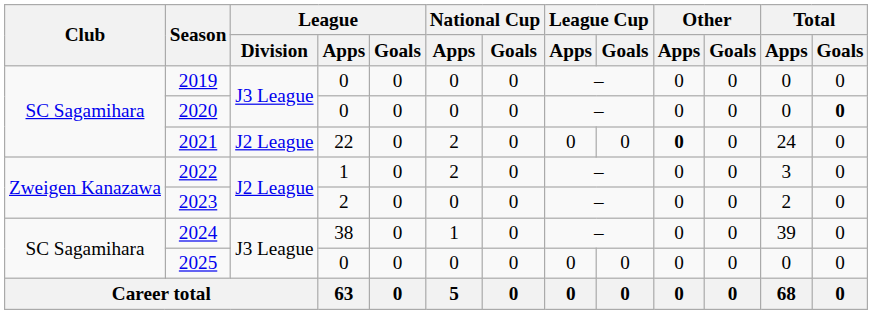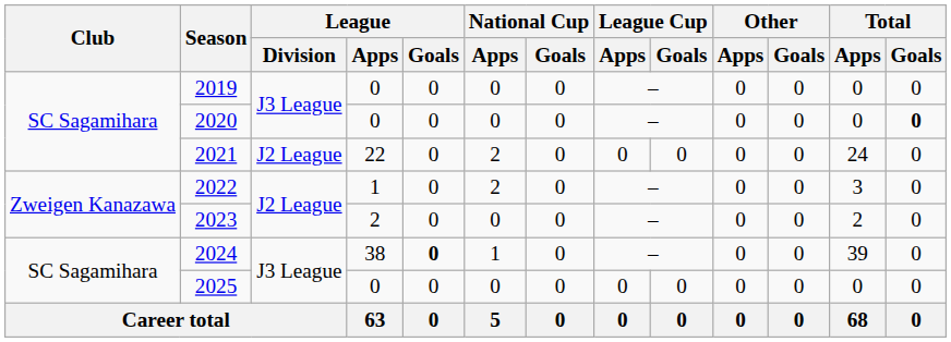2021 | Other / Apps: bold -> normal
2024 | League / Goals: normal -> bold
